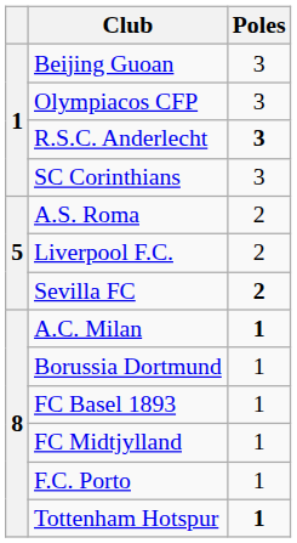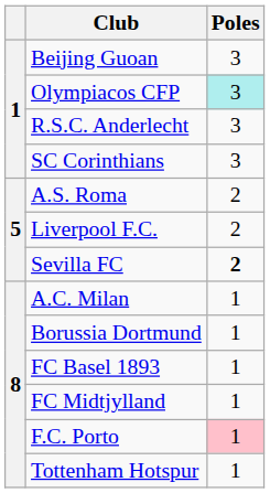Olympiacos CFP | Poles: no background -> paleturquoise background
R.S.C. Anderlecht | Poles: bold -> normal
A.C. Milan | Poles: bold -> normal
F.C. Porto | Poles: no background -> pink background
Tottenham Hotspur | Poles: bold -> normal
